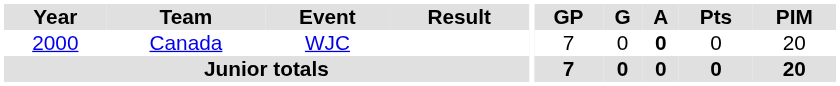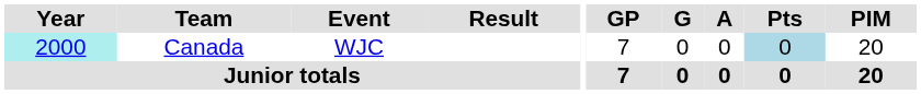Canada | Year: no background -> paleturquoise background
Canada | A: bold -> normal
Canada | Pts: no background -> lightblue background
